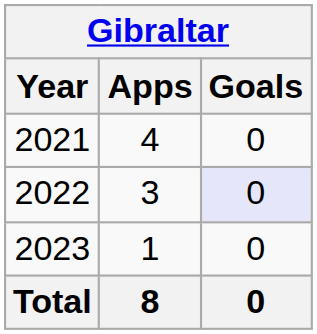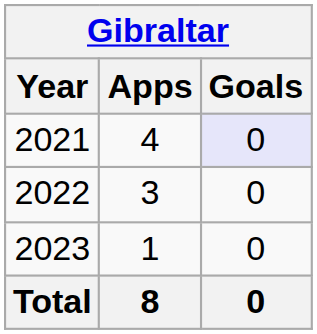2021 | Goals: no background -> lavender background
2022 | Goals: lavender background -> no background
